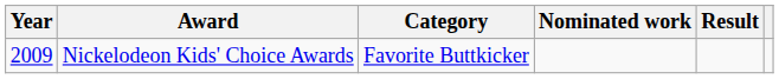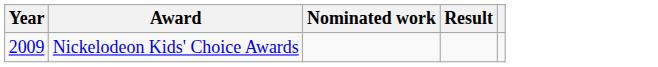- column: Category | Favorite Buttkicker
